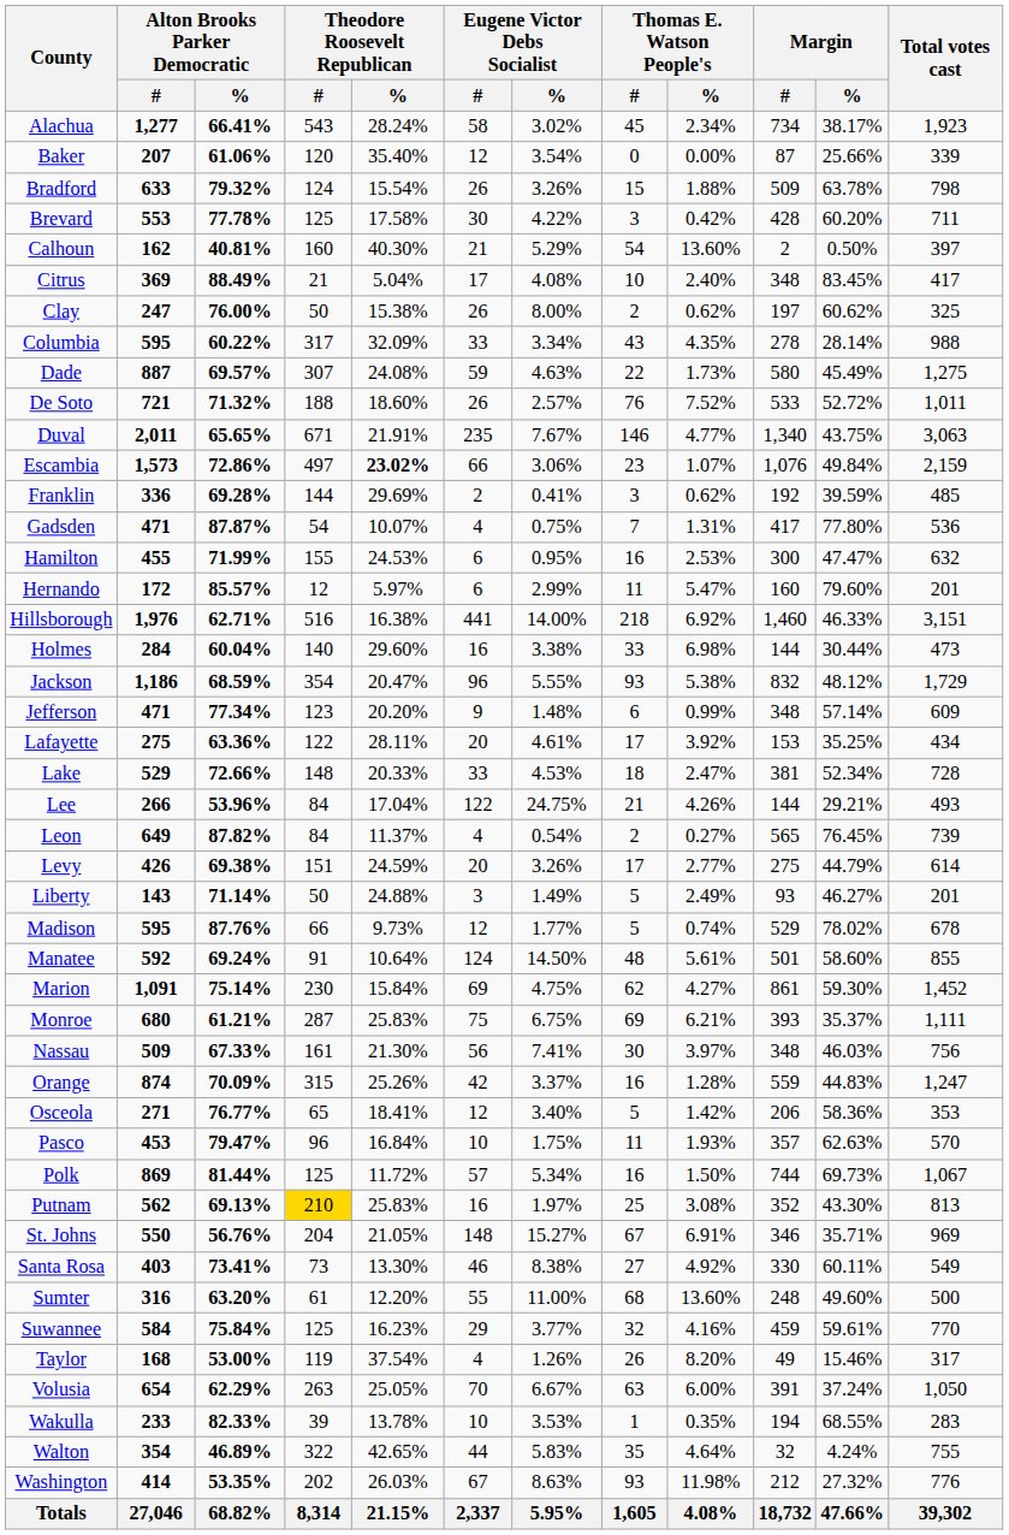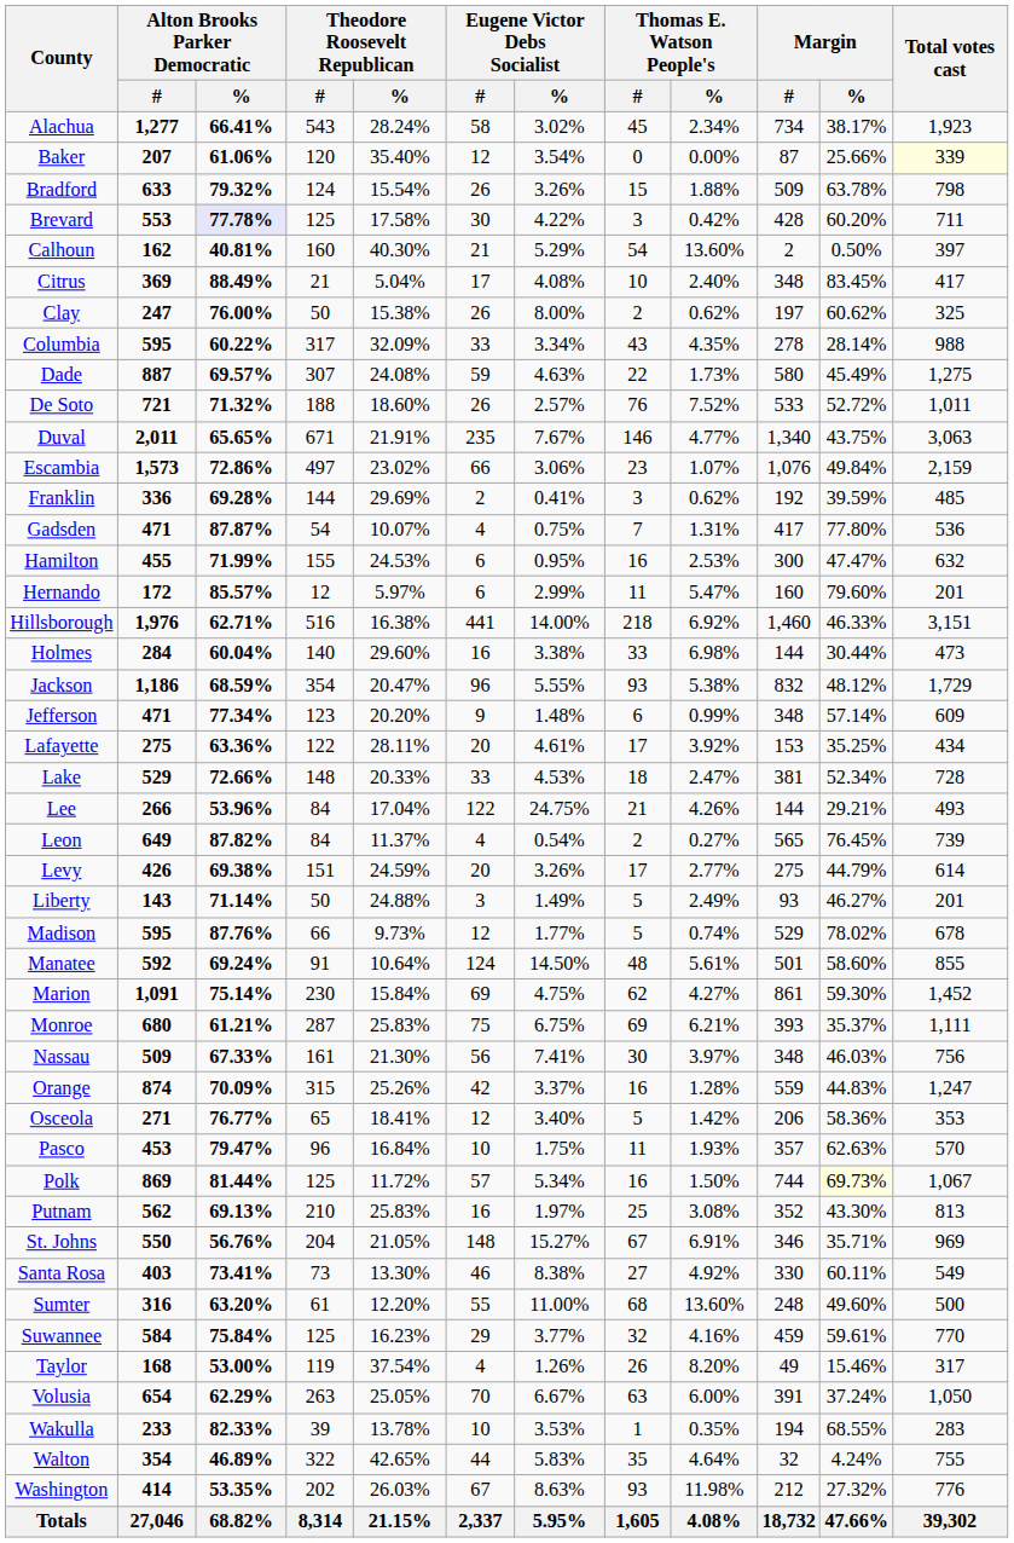Baker | Total votes cast: no background -> lightyellow background
Brevard | Alton Brooks Parker Democratic / %: no background -> lavender background
Escambia | Theodore Roosevelt Republican / %: bold -> normal
Polk | Margin / %: no background -> lightyellow background
Putnam | Theodore Roosevelt Republican / #: gold background -> no background
